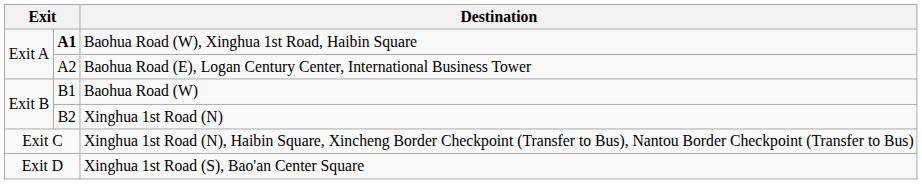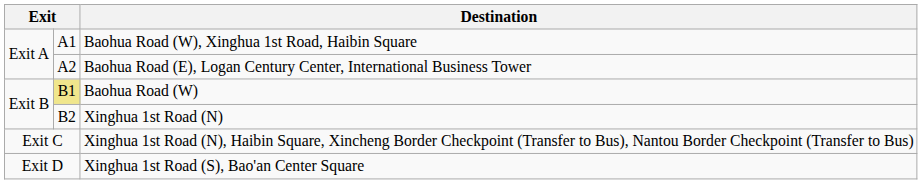Baohua Road (W), Xinghua 1st Road, Haibin Square | column 2: bold -> normal
Baohua Road (W) | column 2: no background -> khaki background
